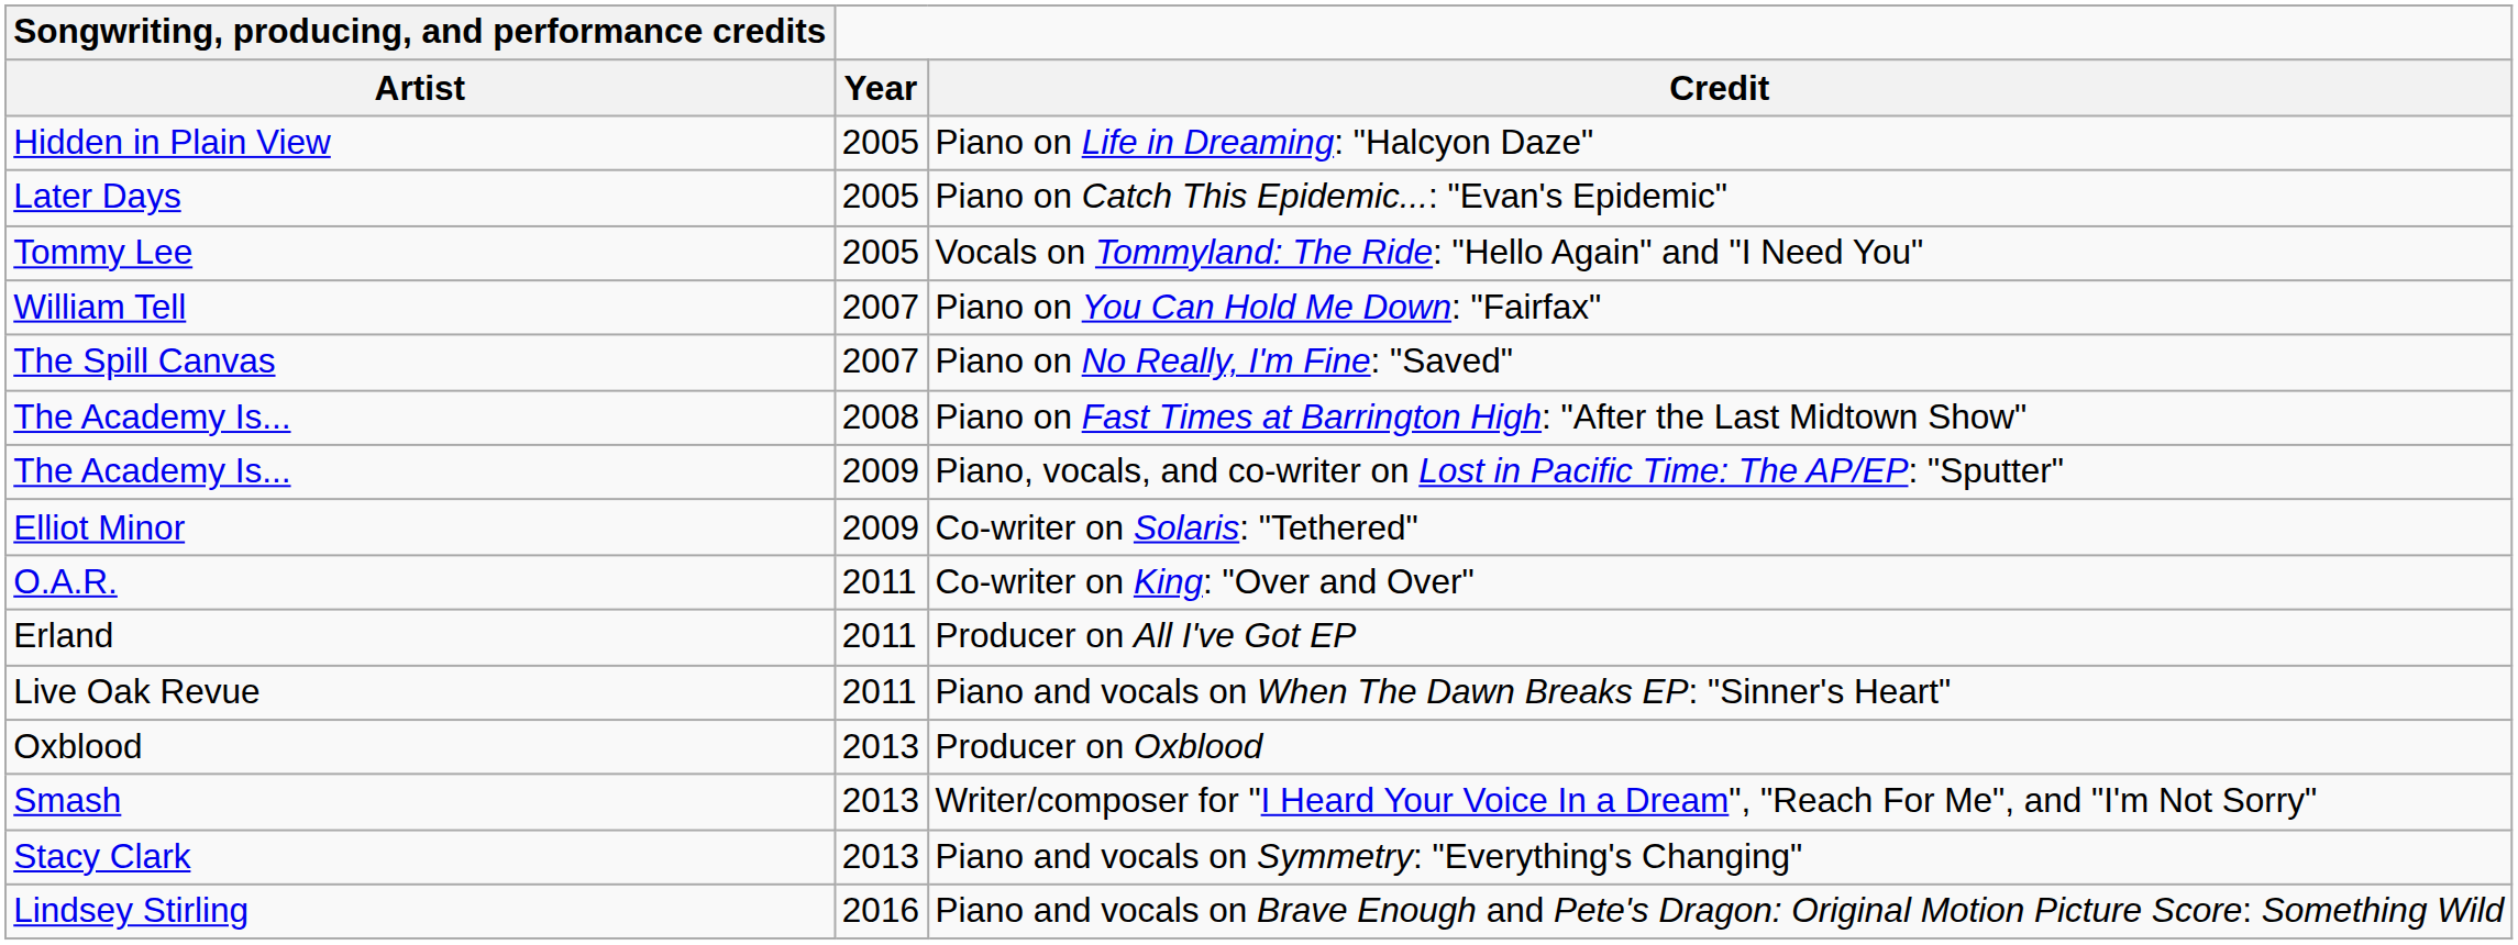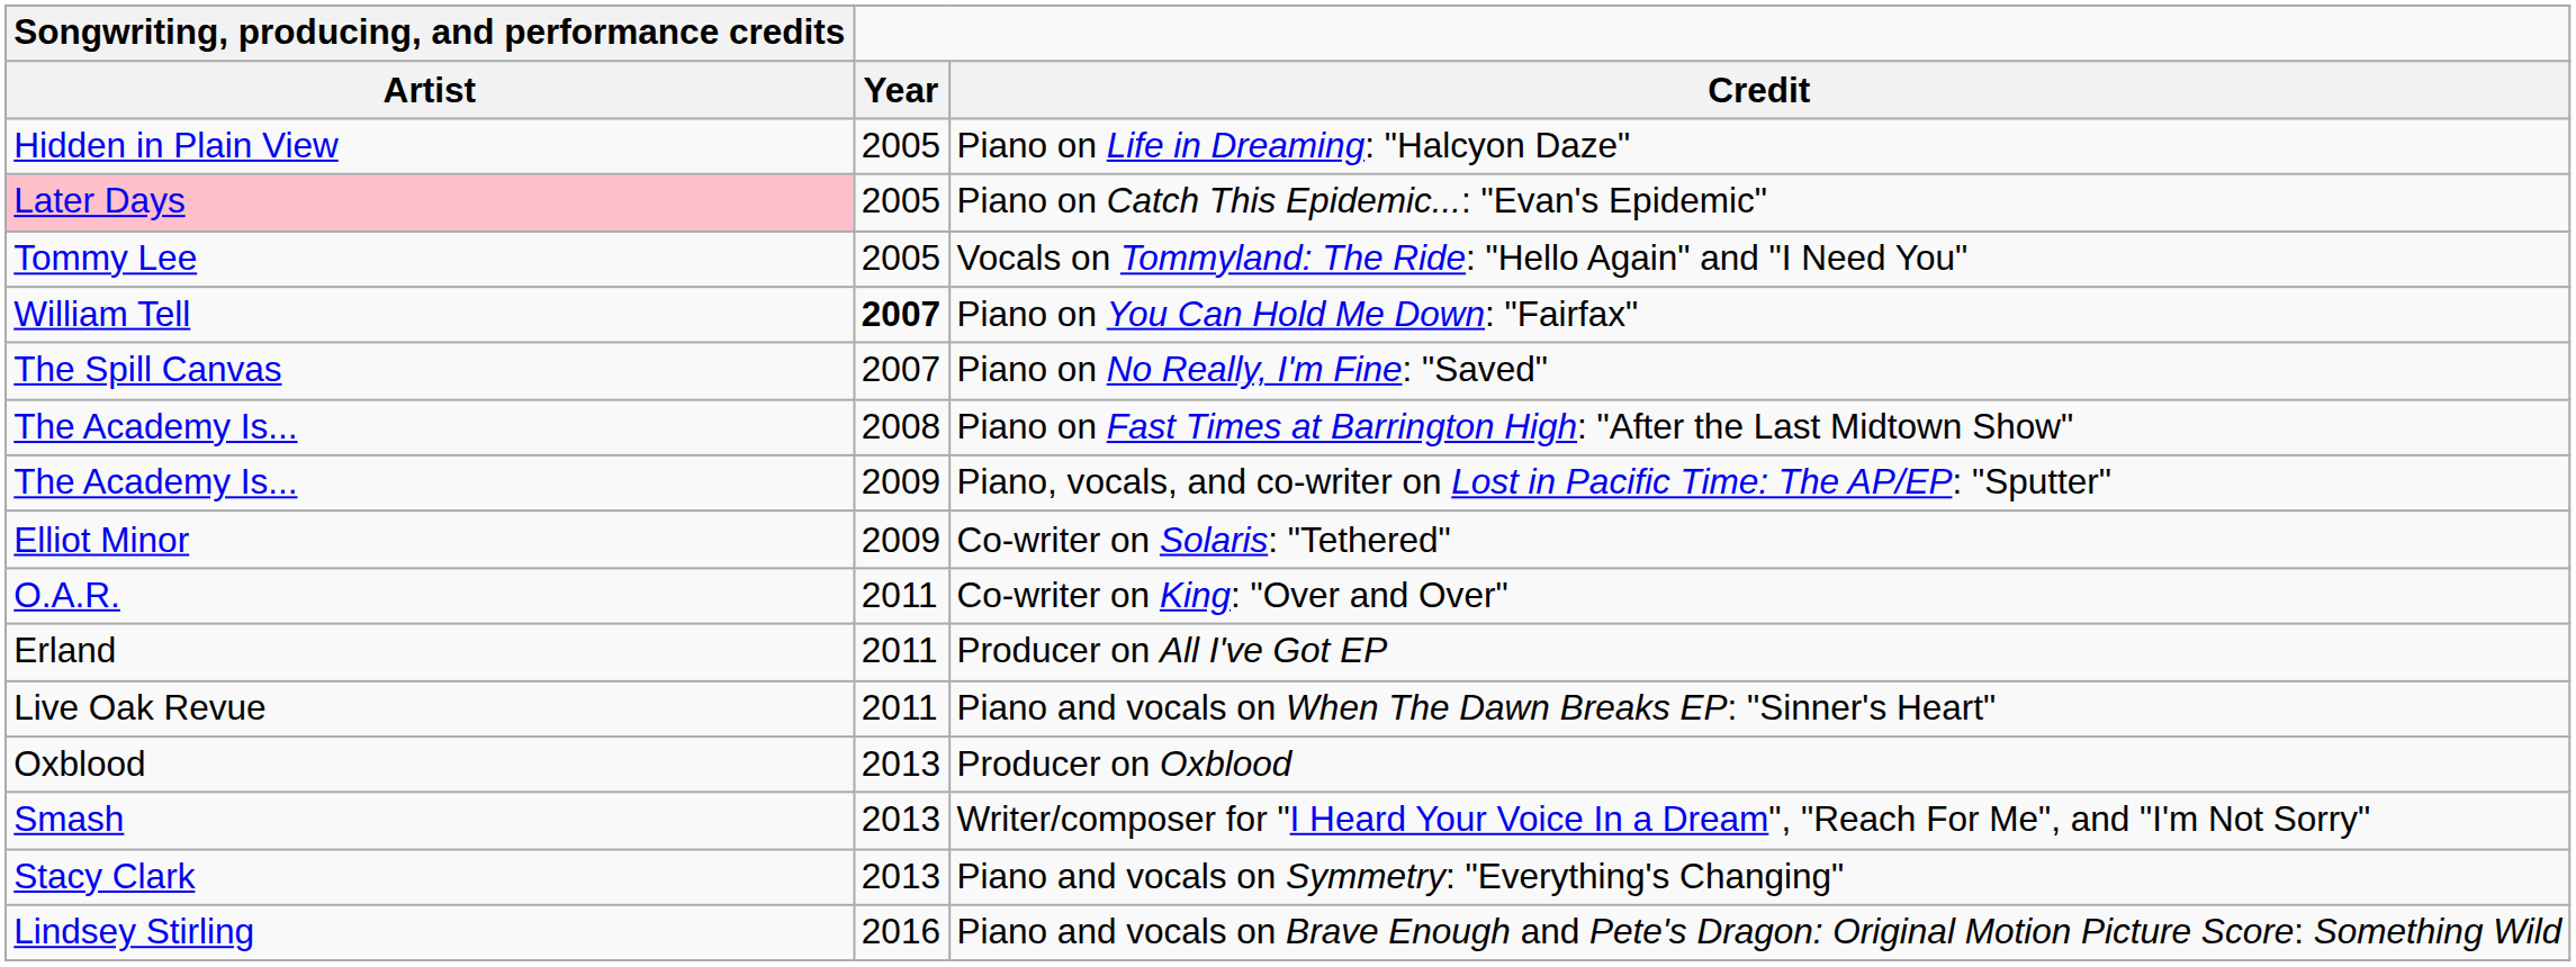Piano on Catch This Epidemic...: "Evan's Epidemic" | Songwriting, producing, and performance credits / Artist: no background -> pink background
Piano on You Can Hold Me Down: "Fairfax" | Year: normal -> bold
